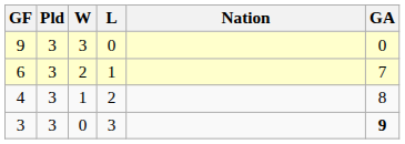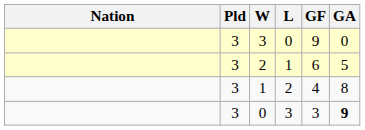columns swapped: Nation <-> GF
row 3 | GA: 7 -> 5
